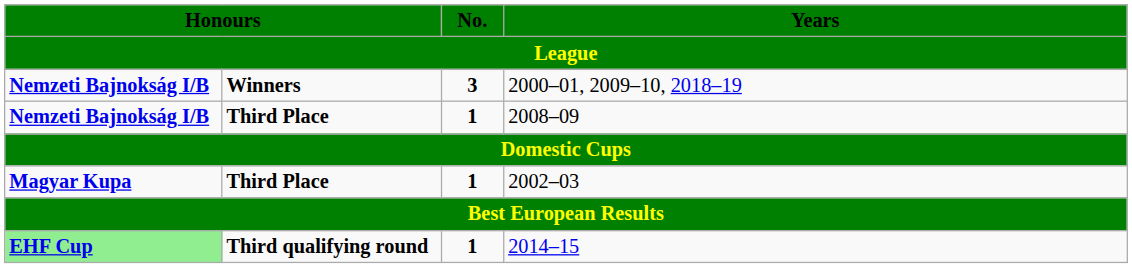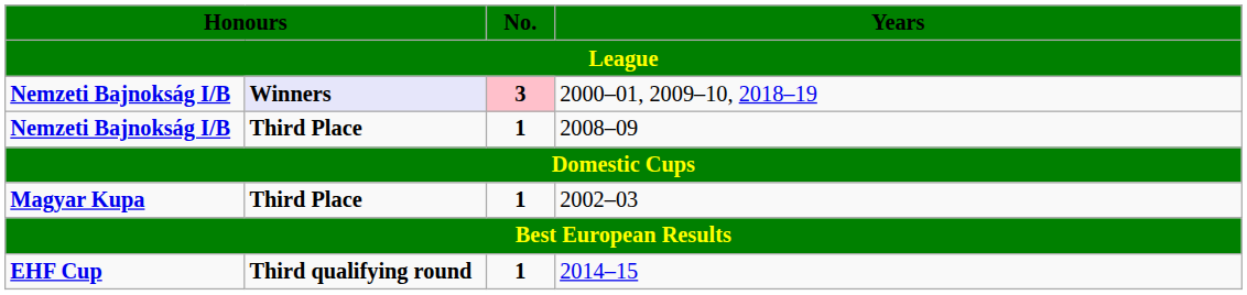2000–01, 2009–10, 2018–19 | column 2: no background -> lavender background
2000–01, 2009–10, 2018–19 | No.: no background -> pink background
2014–15 | column 1: lightgreen background -> no background
